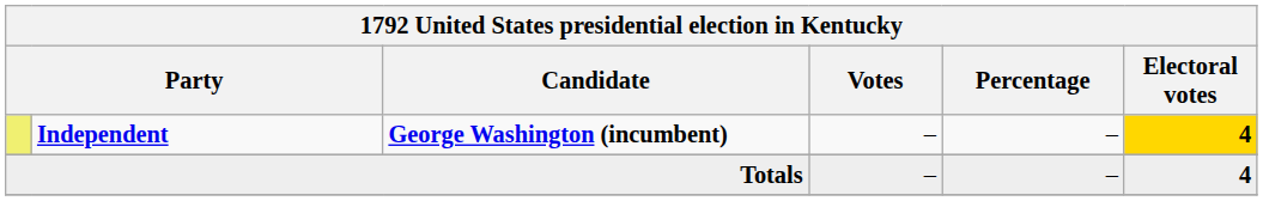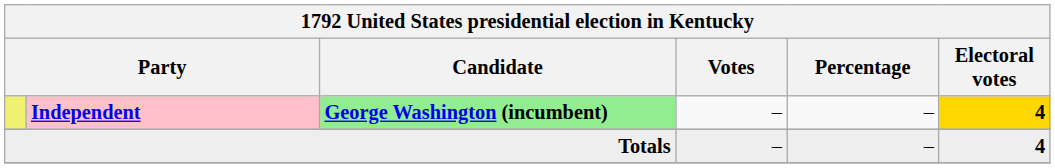row 3 | column 2: no background -> pink background
row 3 | Candidate: no background -> lightgreen background
